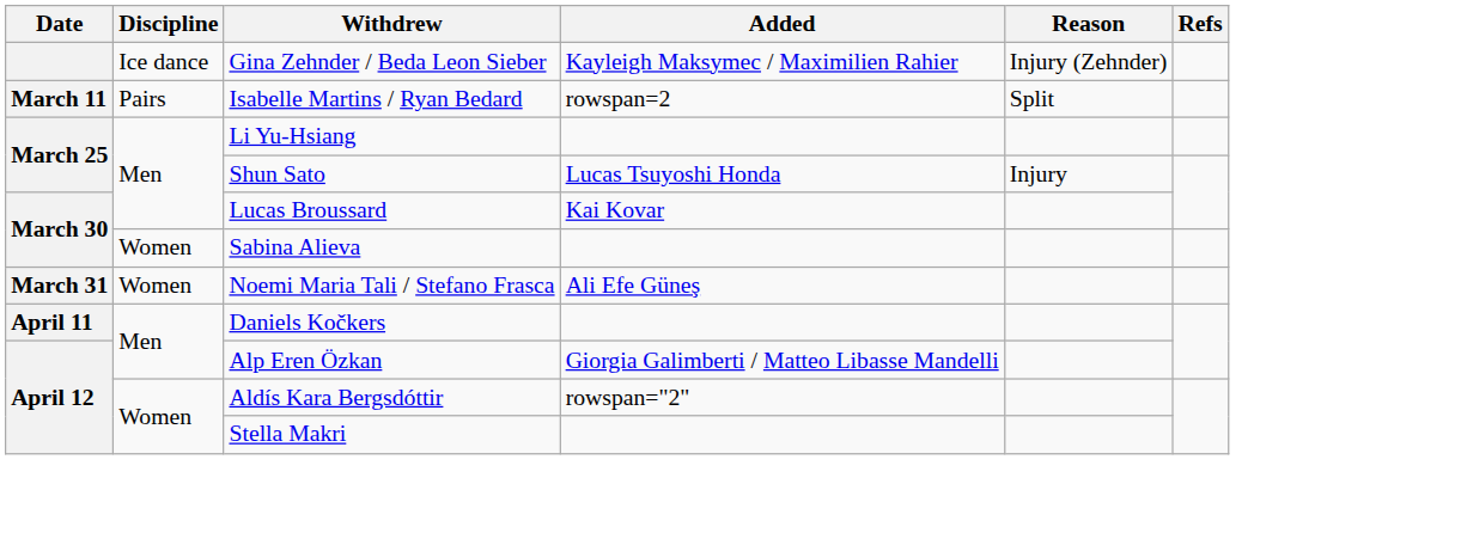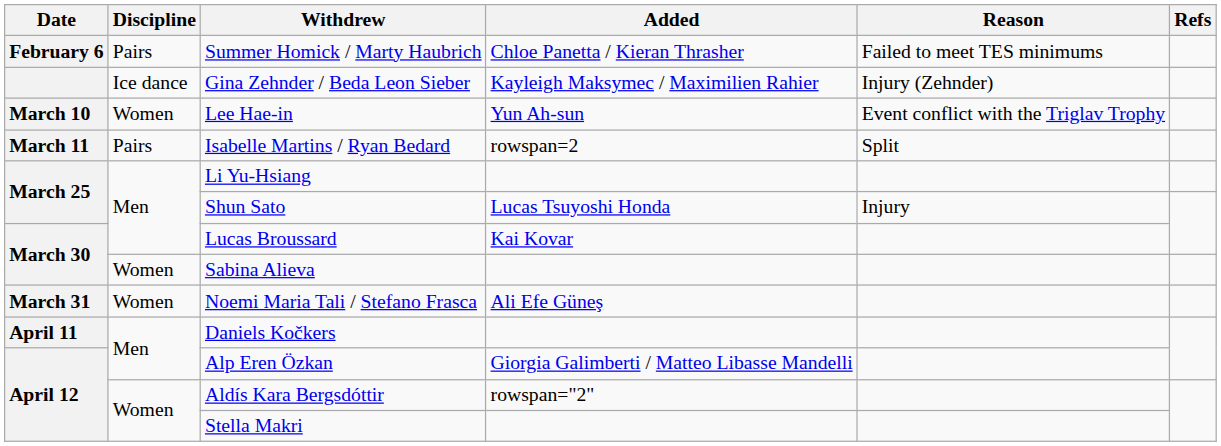+ row: February 6 | Pairs | Summer Homick / Marty Haubrich | Chloe Panetta / Kieran Thrasher | Failed to meet TES minimums
+ row: March 10 | Women | Lee Hae-in | Yun Ah-sun | Event conflict with the Triglav Trophy
